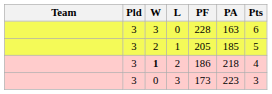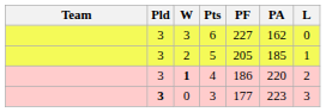columns swapped: L <-> Pts
row 2 | PF: 228 -> 227
row 2 | PA: 163 -> 162
row 4 | PA: 218 -> 220
row 5 | Pld: normal -> bold
row 5 | PF: 173 -> 177
